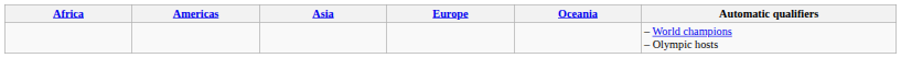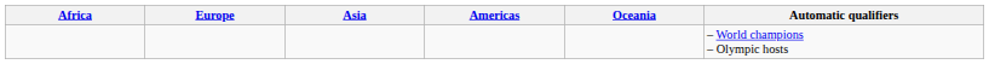columns swapped: Americas <-> Europe
